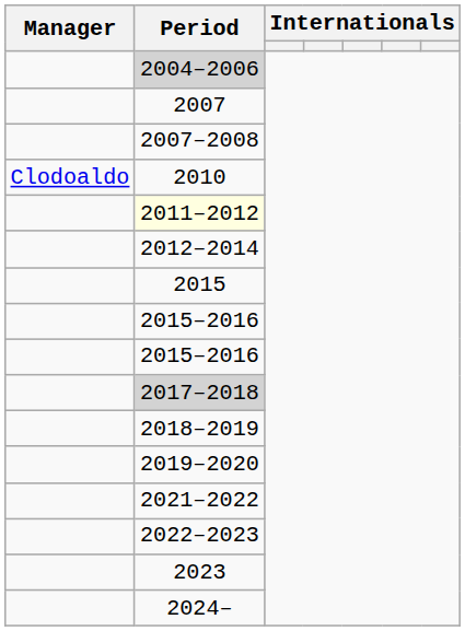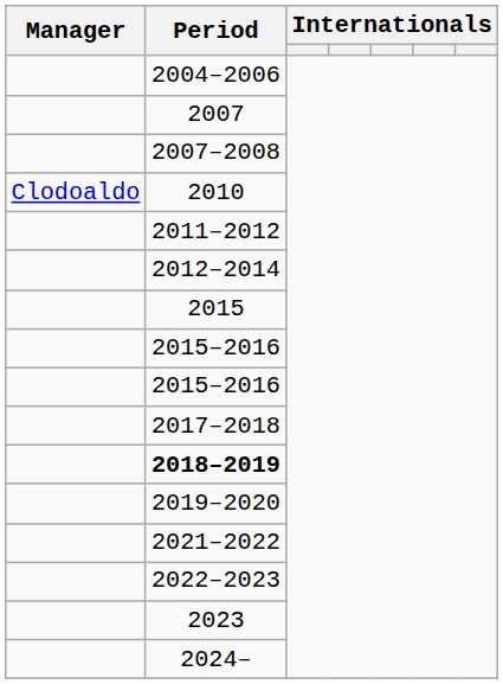2004–2006 | Period: lightgrey background -> no background
2011–2012 | Period: lightyellow background -> no background
2017–2018 | Period: lightgrey background -> no background
2018–2019 | Period: normal -> bold
